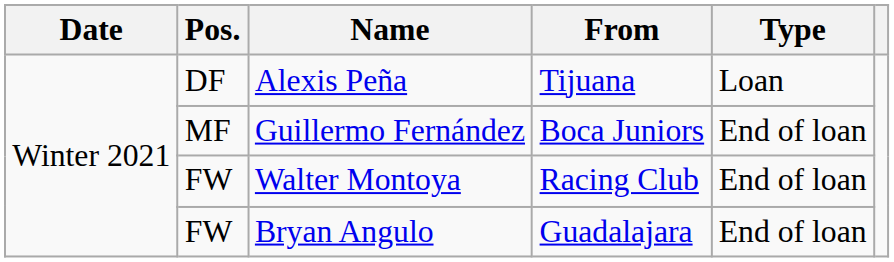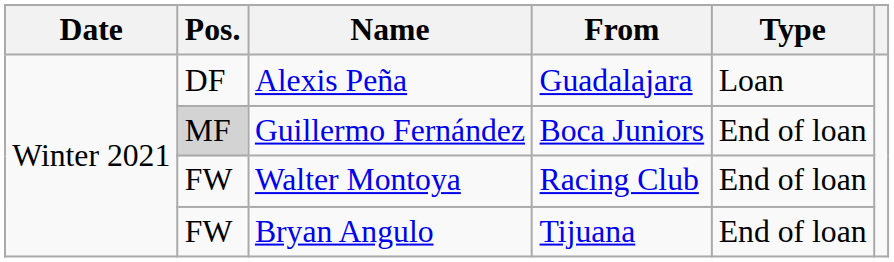Alexis Peña | From: Tijuana -> Guadalajara
Guillermo Fernández | Pos.: no background -> lightgrey background
Bryan Angulo | From: Guadalajara -> Tijuana
